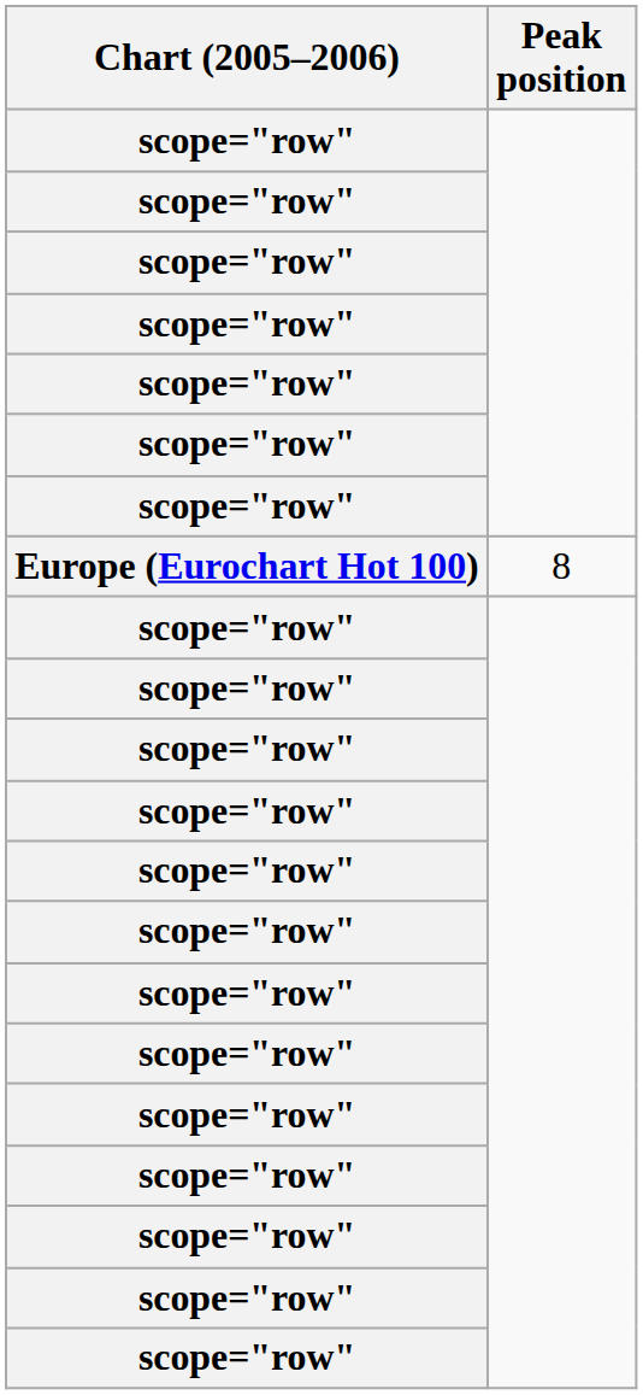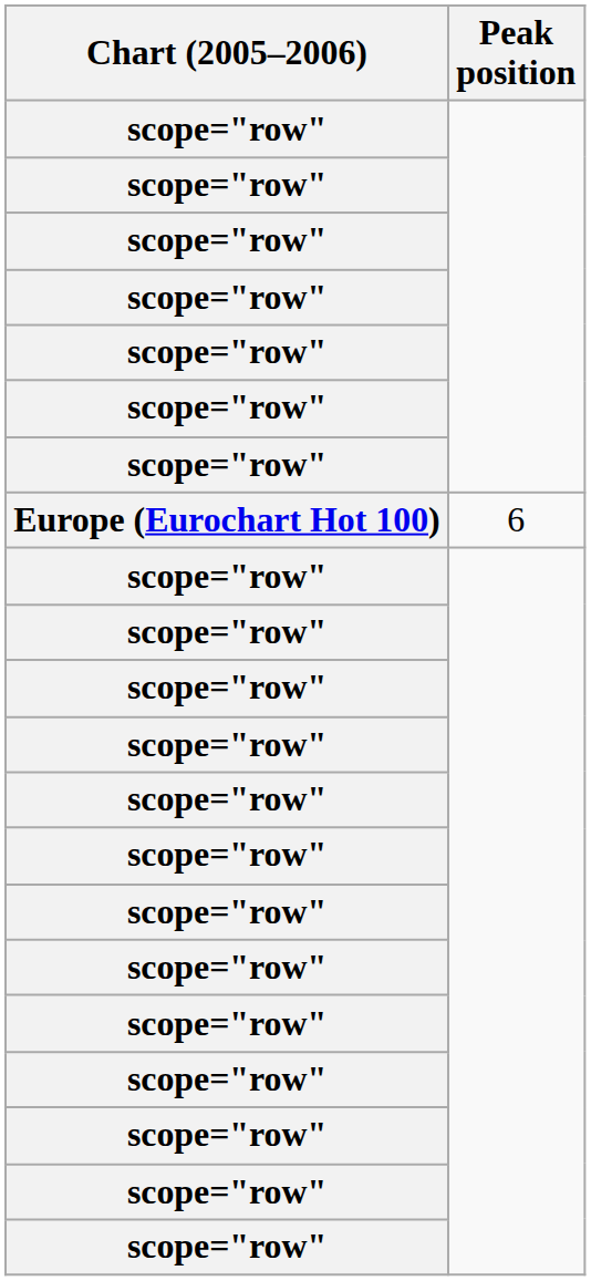Europe (Eurochart Hot 100) | Peak position: 8 -> 6
